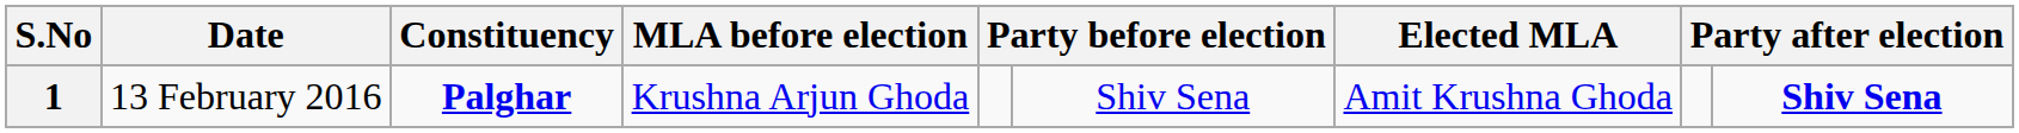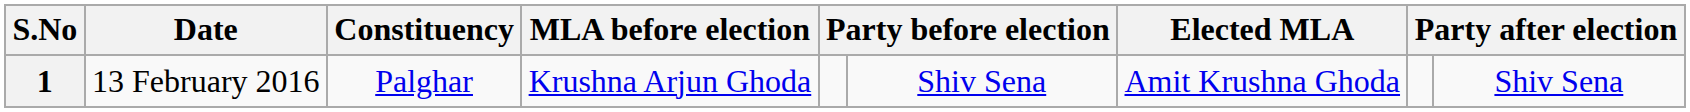1 | Constituency: bold -> normal
1 | column 9: bold -> normal
